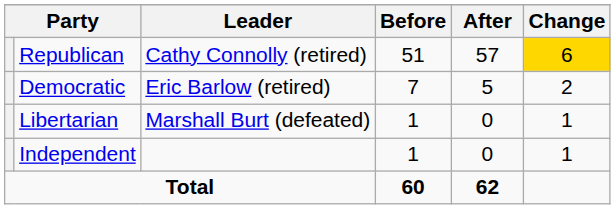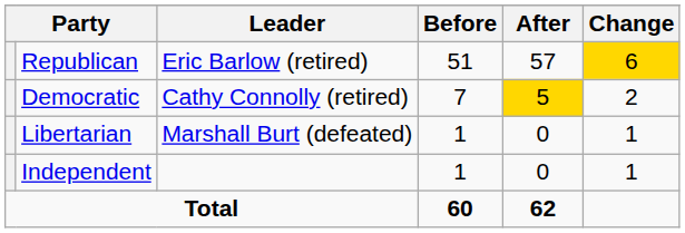Republican | Leader: Cathy Connolly (retired) -> Eric Barlow (retired)
Democratic | Leader: Eric Barlow (retired) -> Cathy Connolly (retired)
Democratic | After: no background -> gold background
